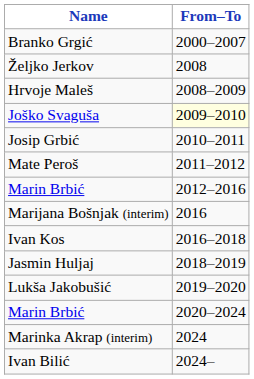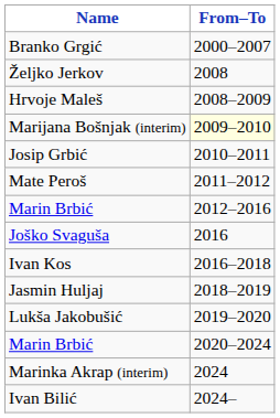row 5 | Name: Joško Svaguša -> Marijana Bošnjak (interim)
row 9 | Name: Marijana Bošnjak (interim) -> Joško Svaguša
